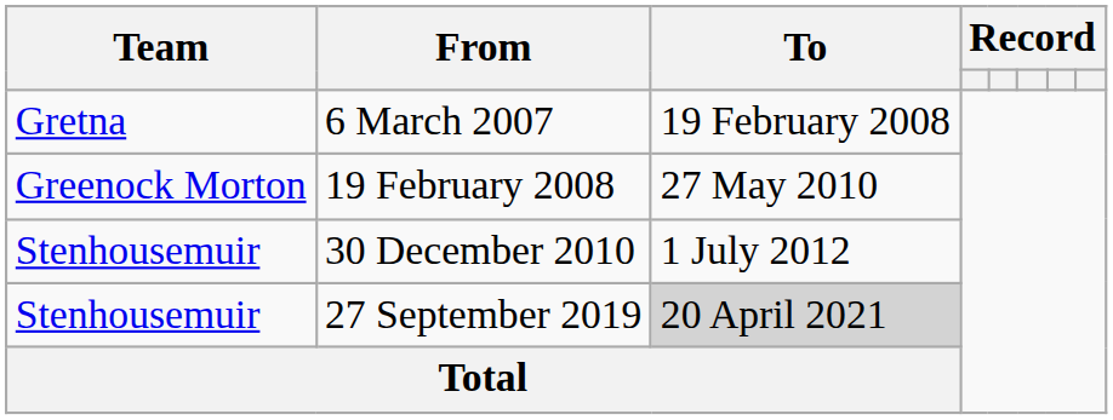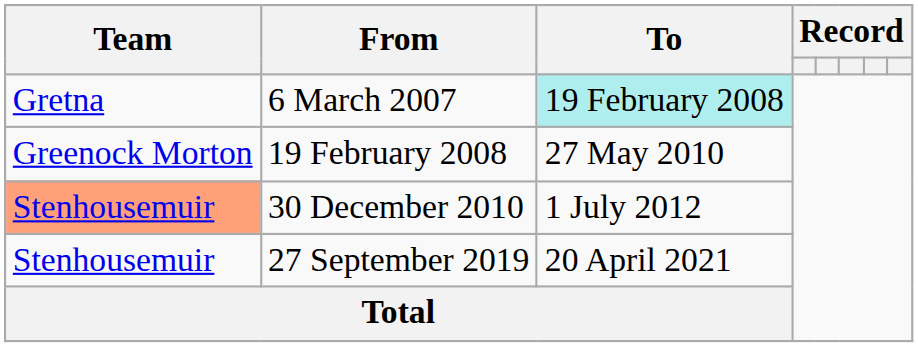6 March 2007 | To: no background -> paleturquoise background
30 December 2010 | Team: no background -> lightsalmon background
27 September 2019 | To: lightgrey background -> no background
